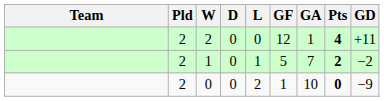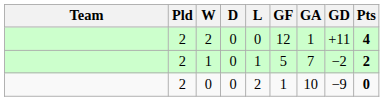columns swapped: GD <-> Pts
